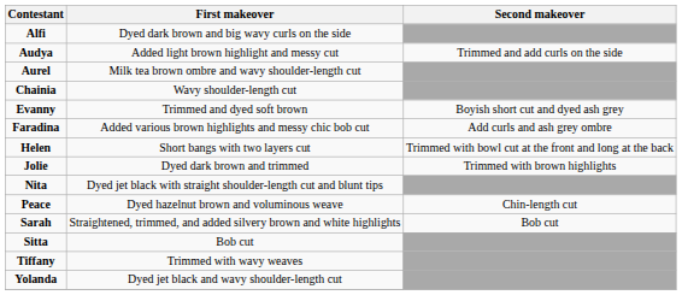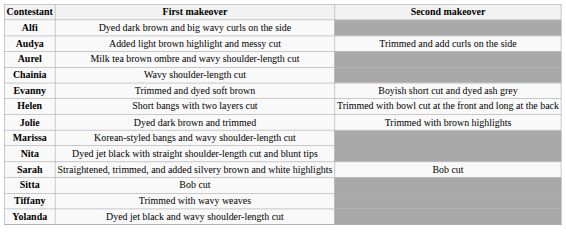- row: Faradina | Added various brown highlights and messy chic bob cut | Add curls and ash grey ombre
+ row: Marissa | Korean-styled bangs and wavy shoulder-length cut
- row: Peace | Dyed hazelnut brown and voluminous weave | Chin-length cut
